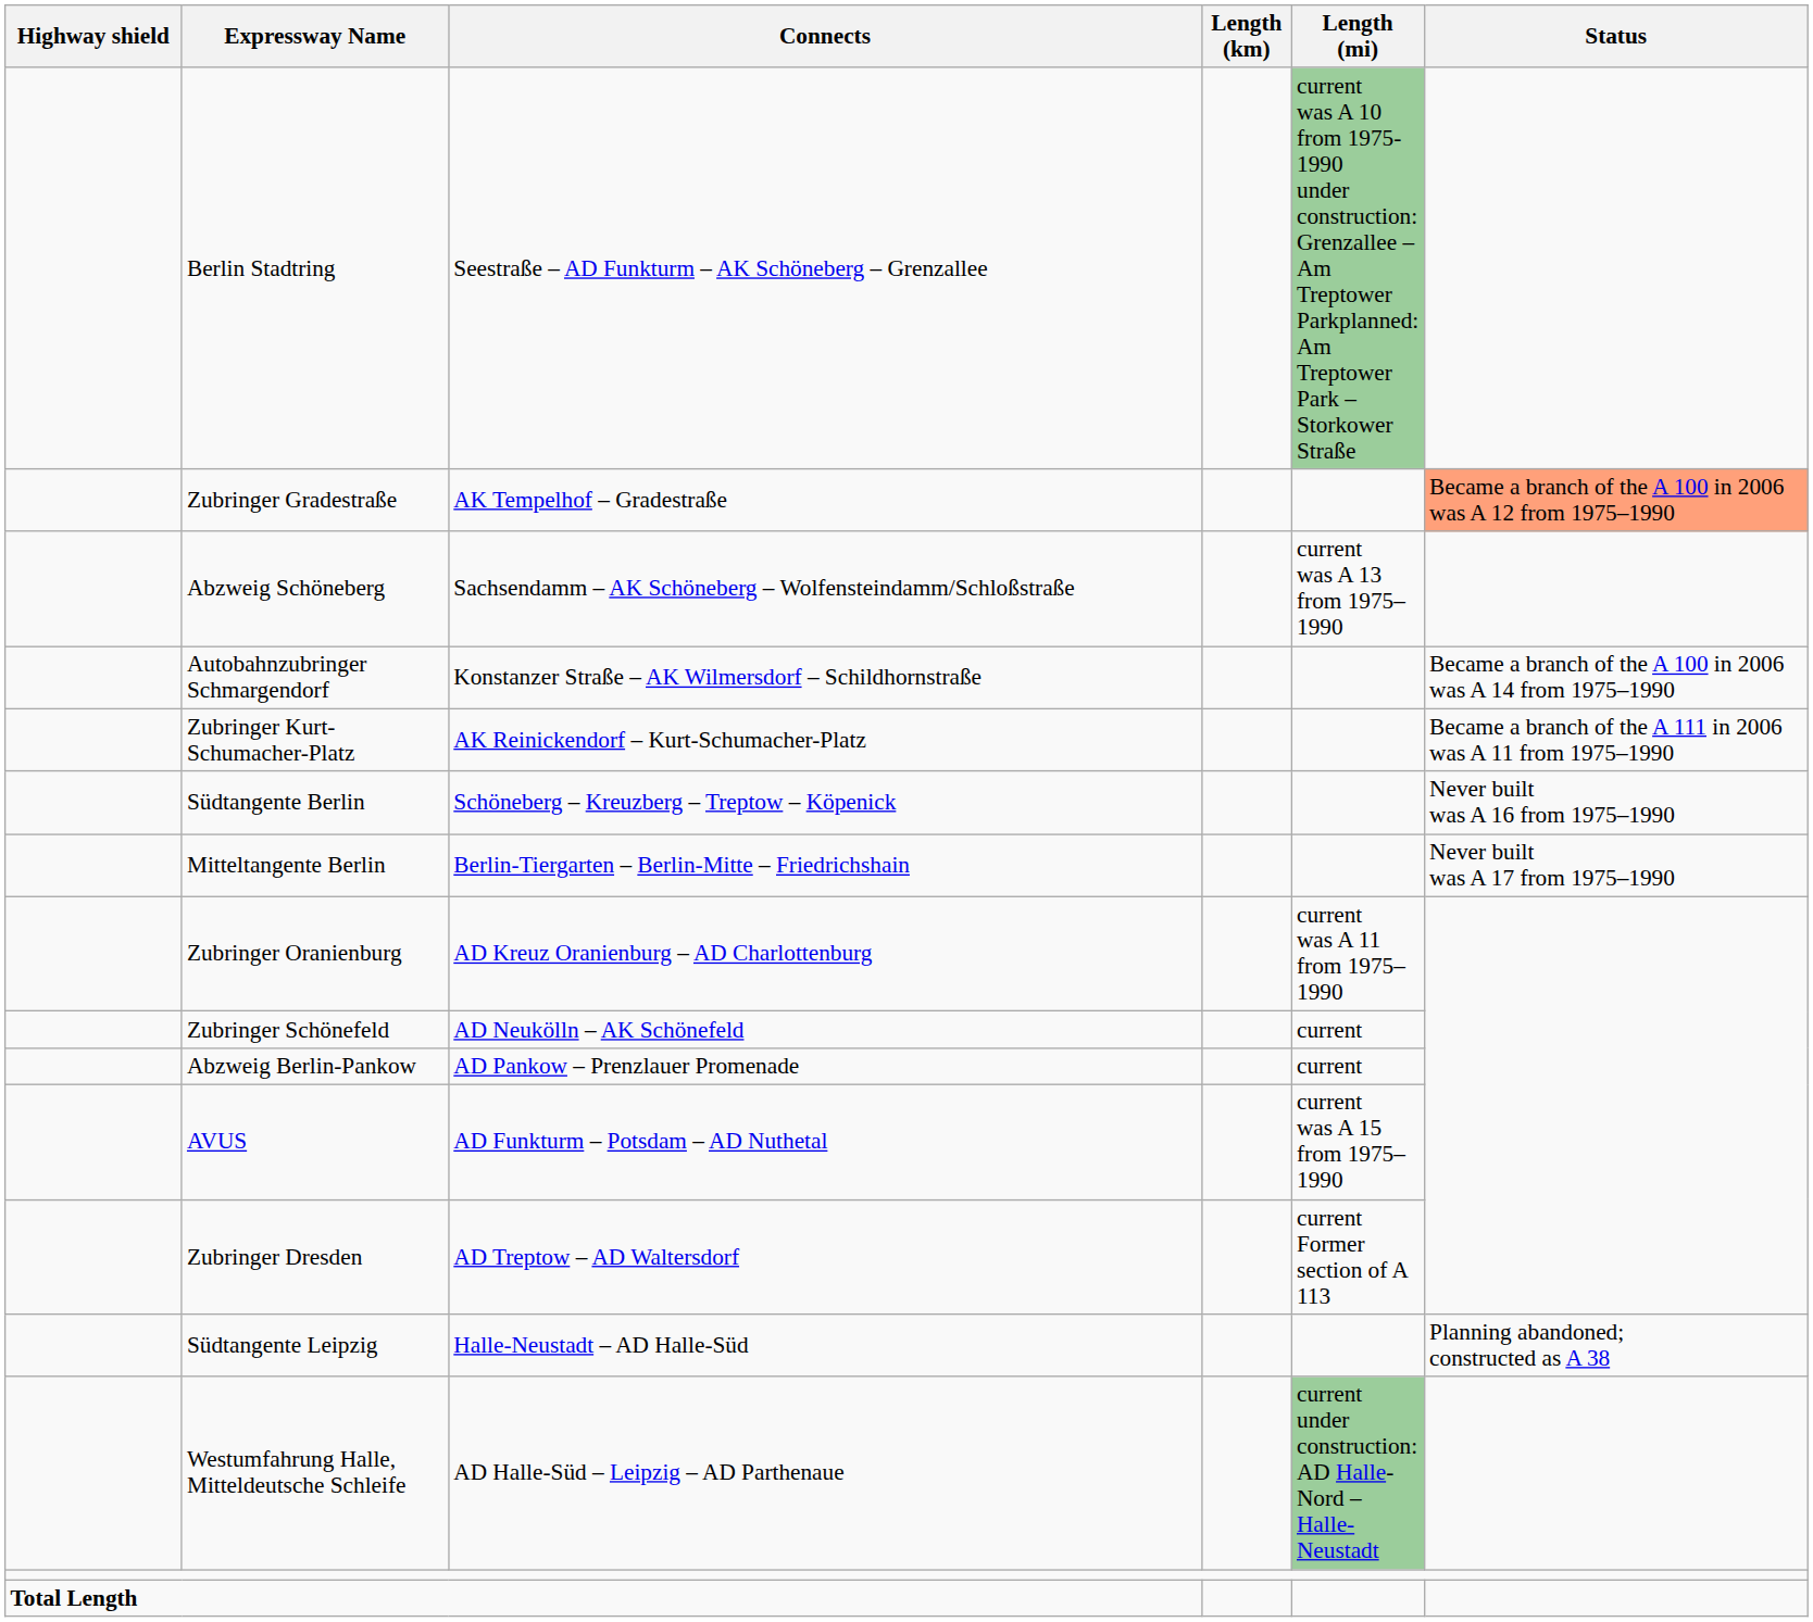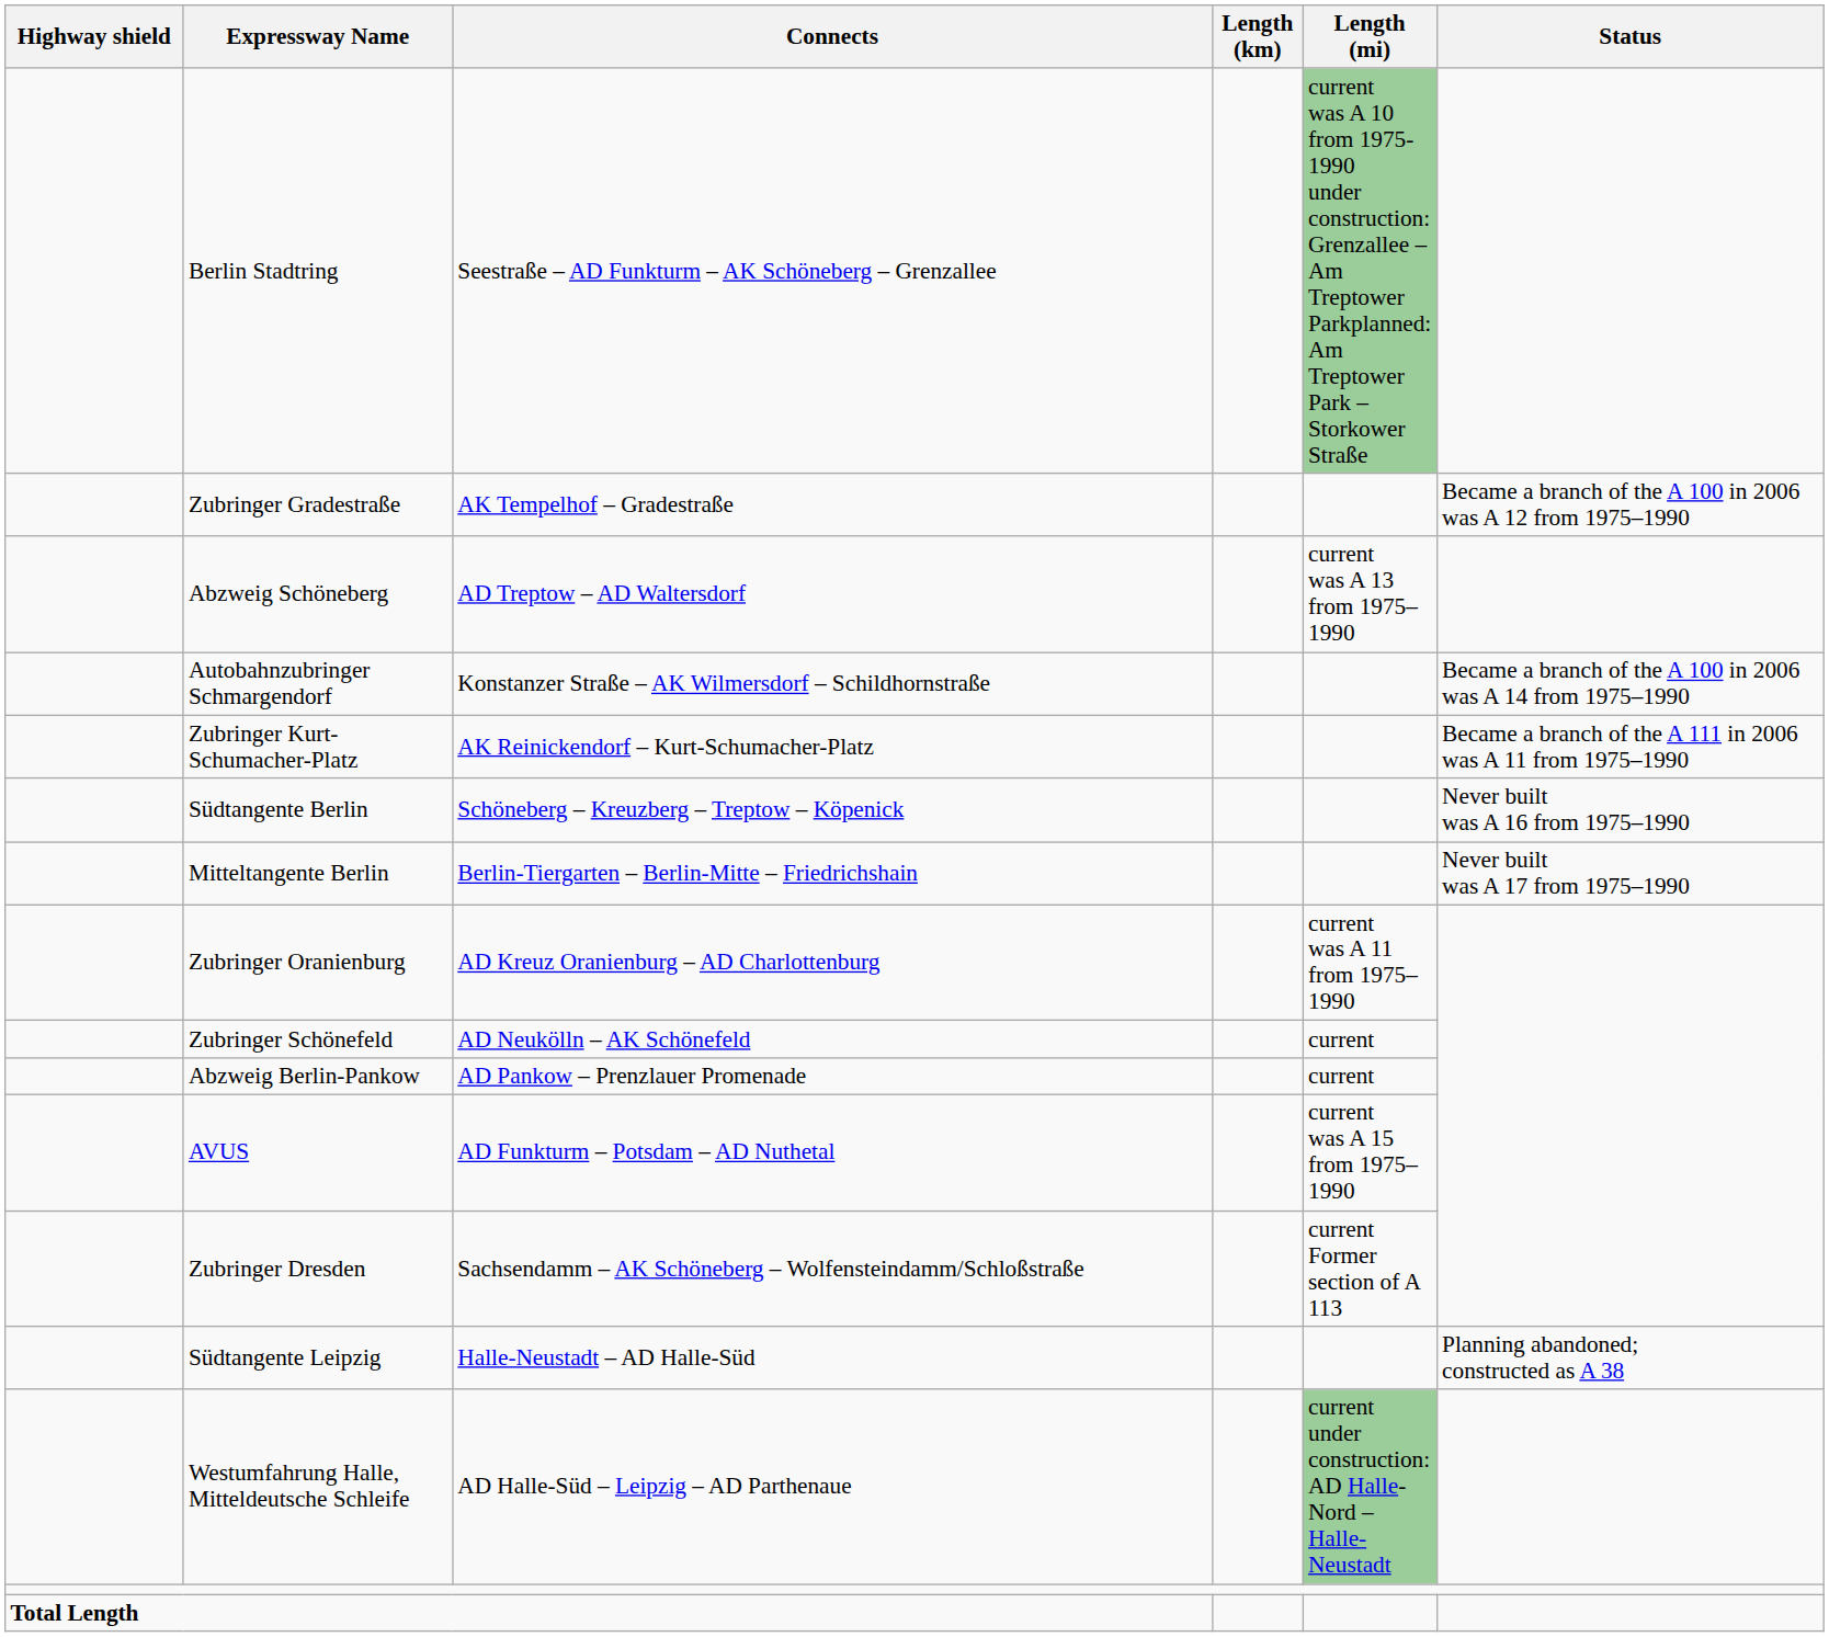Zubringer Gradestraße | Status: lightsalmon background -> no background
Abzweig Schöneberg | Connects: Sachsendamm – AK Schöneberg – Wolfensteindamm/Schloßstraße -> AD Treptow – AD Waltersdorf
Zubringer Dresden | Connects: AD Treptow – AD Waltersdorf -> Sachsendamm – AK Schöneberg – Wolfensteindamm/Schloßstraße
